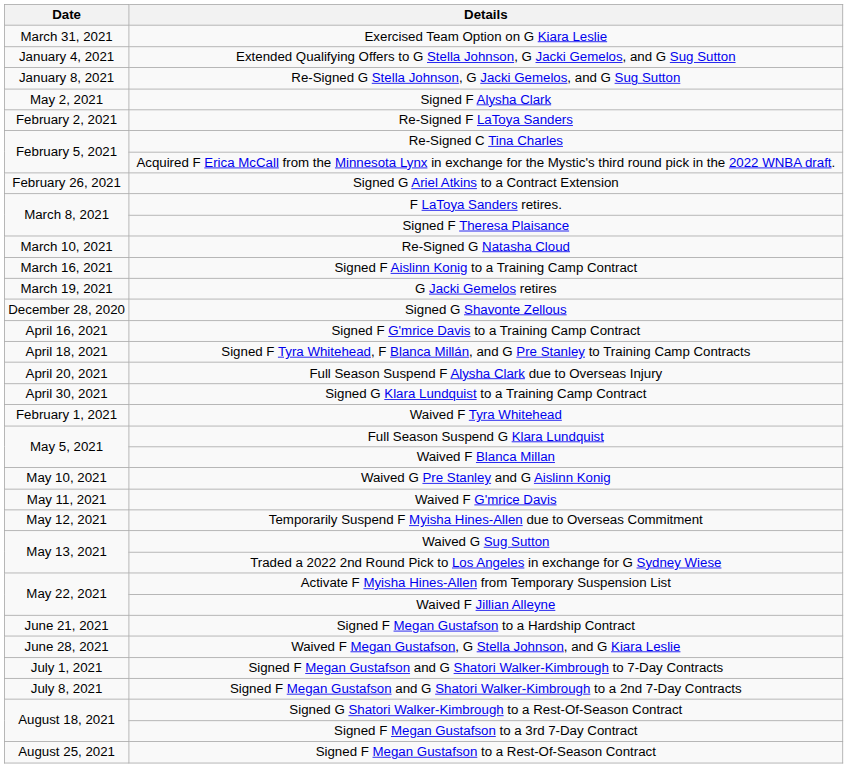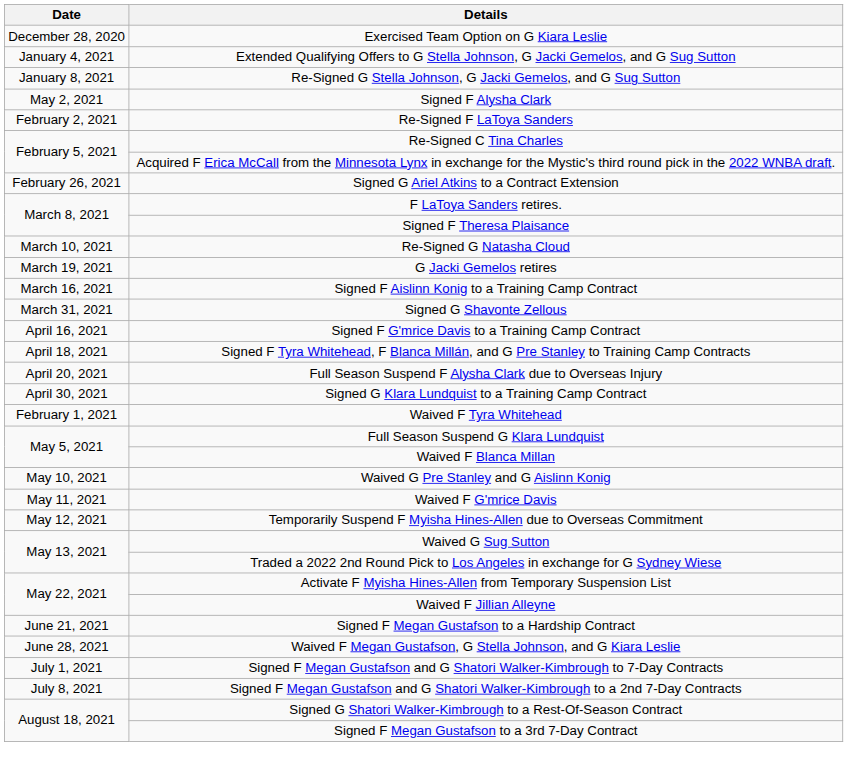Exercised Team Option on G Kiara Leslie | Date: March 31, 2021 -> December 28, 2020
rows swapped: Signed F Aislinn Konig to a Training Camp Contract <-> G Jacki Gemelos retires
Signed G Shavonte Zellous | Date: December 28, 2020 -> March 31, 2021
- row: August 25, 2021 | Signed F Megan Gustafson to a Rest-Of-Season Contract
